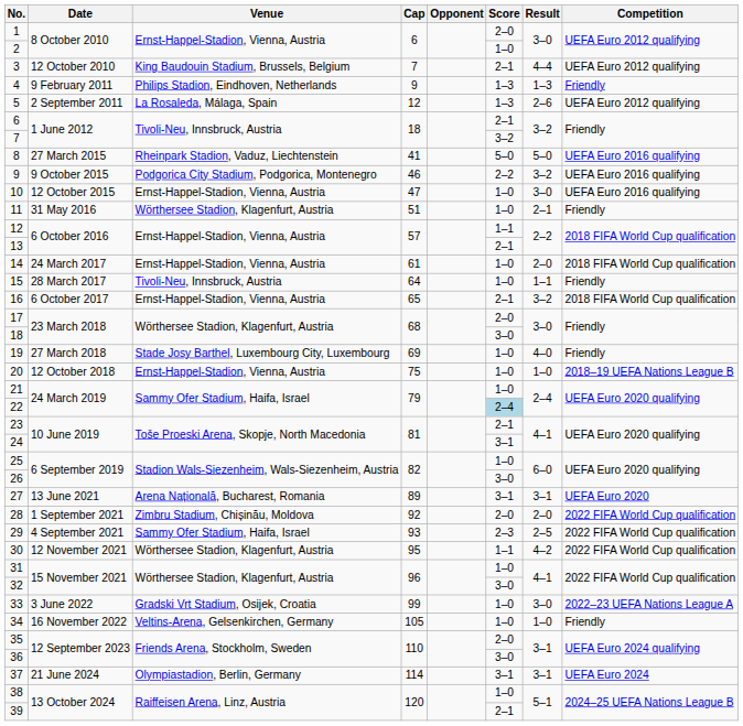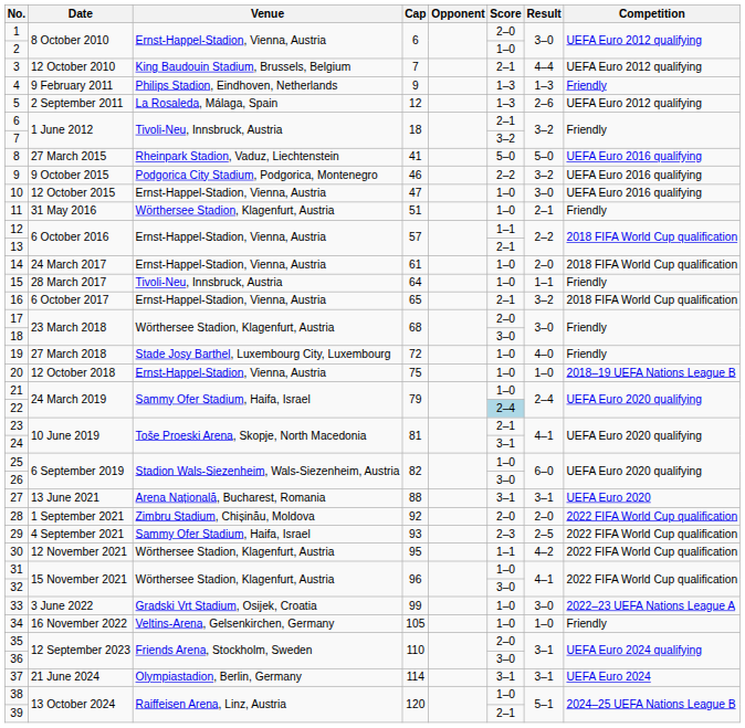19 | Cap: 69 -> 72
27 | Cap: 89 -> 88
